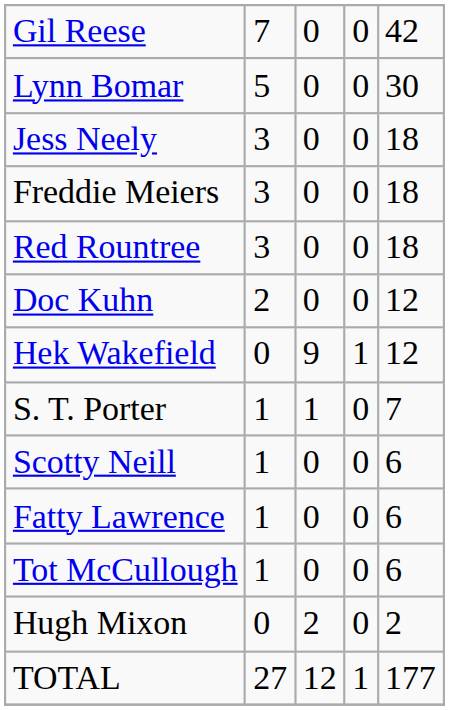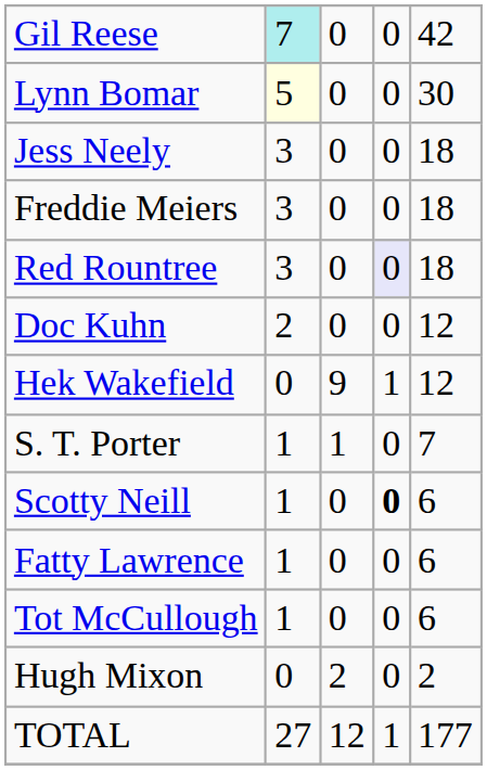Gil Reese | column 2: no background -> paleturquoise background
Lynn Bomar | column 2: no background -> lightyellow background
Red Rountree | column 4: no background -> lavender background
Scotty Neill | column 4: normal -> bold
